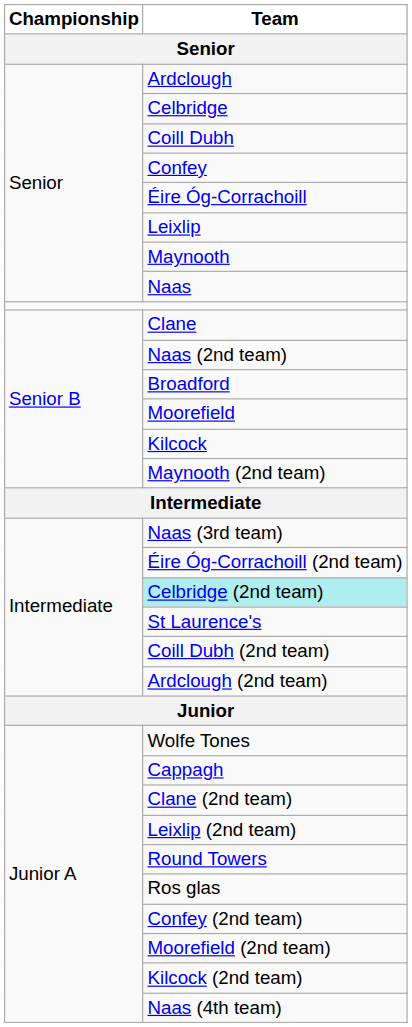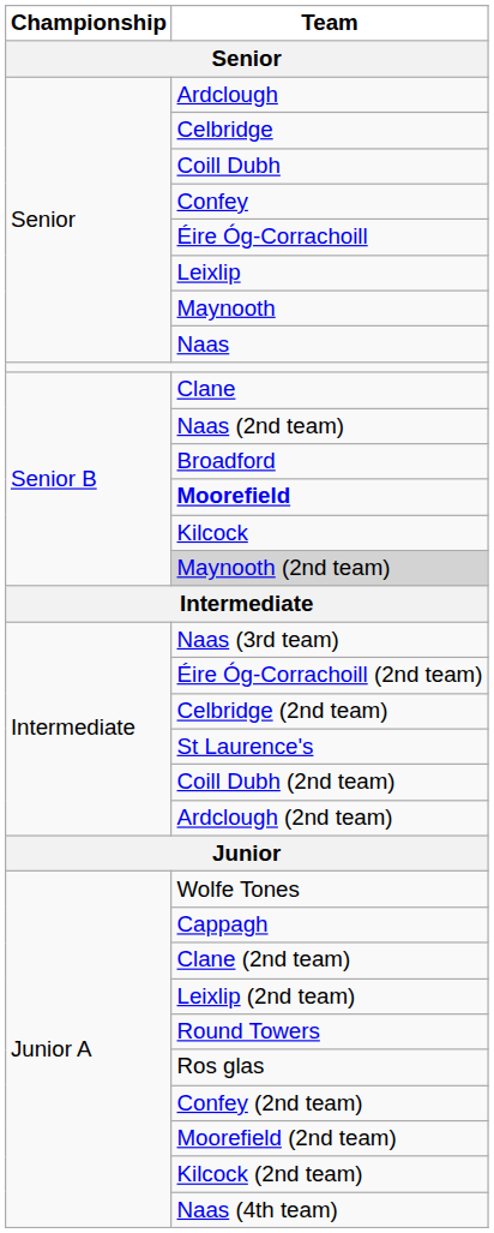Moorefield | Team: normal -> bold
Maynooth (2nd team) | Team: no background -> lightgrey background
Celbridge (2nd team) | Team: paleturquoise background -> no background
